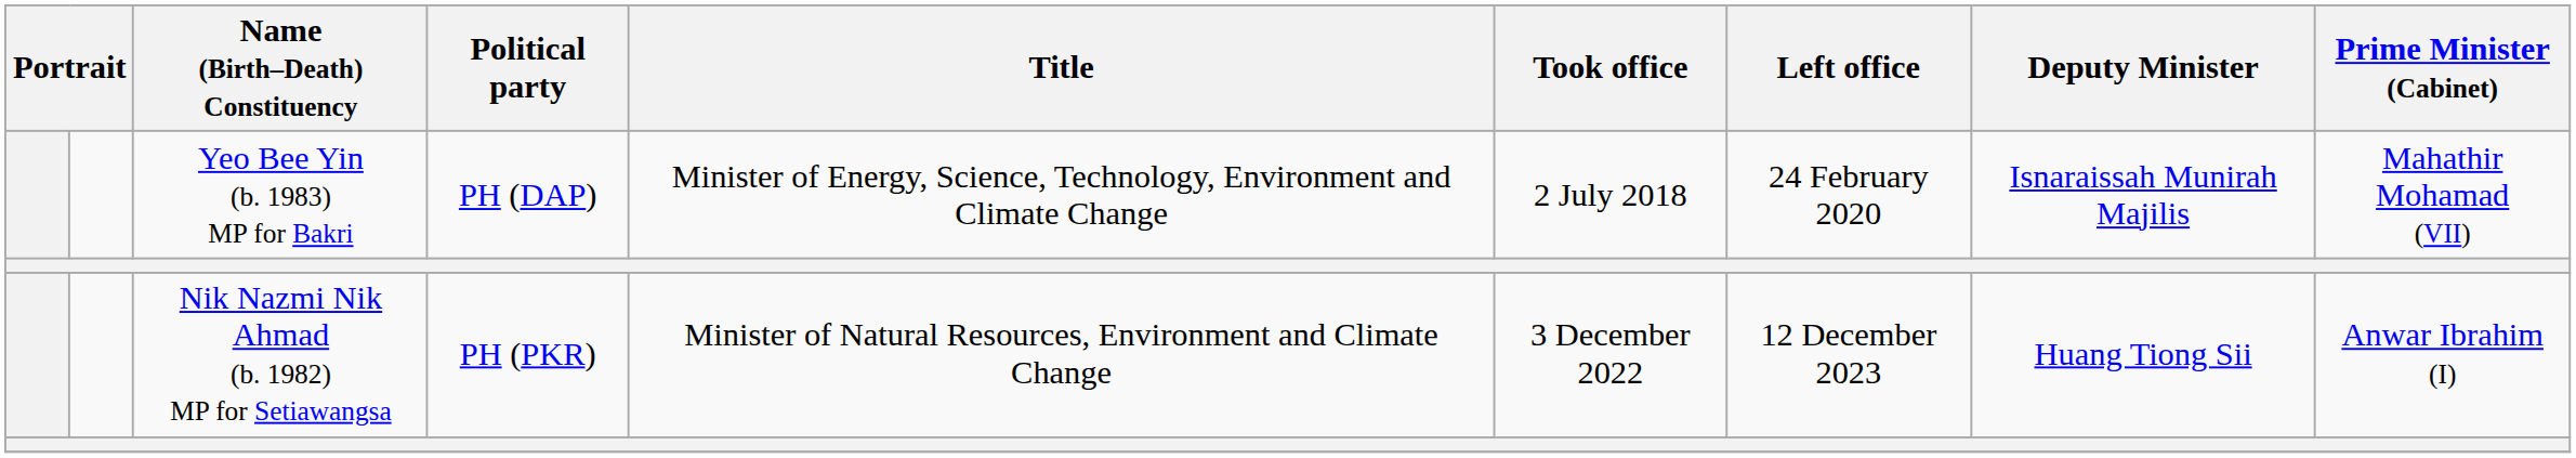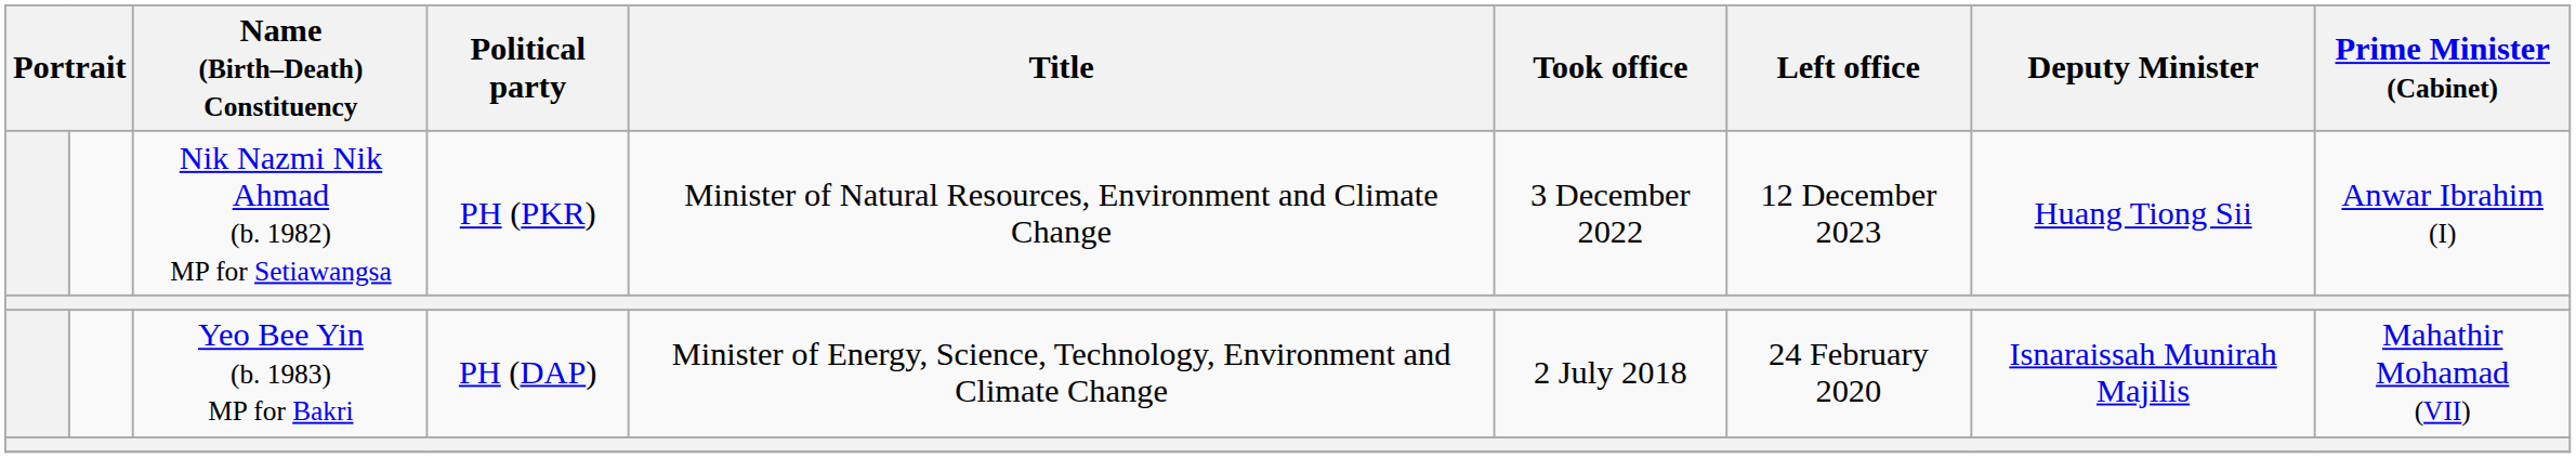rows swapped: Yeo Bee Yin (b. 1983) MP for Bakri <-> Nik Nazmi Nik Ahmad (b. 1982) MP for Setiawangsa
